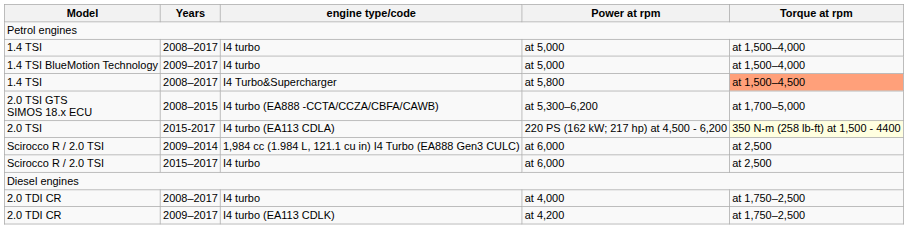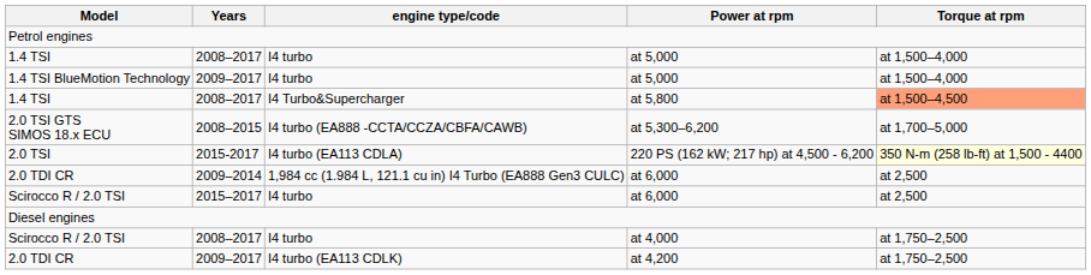2009–2014 / at 6,000 | Model: Scirocco R / 2.0 TSI -> 2.0 TDI CR
at 4,000 | Model: 2.0 TDI CR -> Scirocco R / 2.0 TSI
